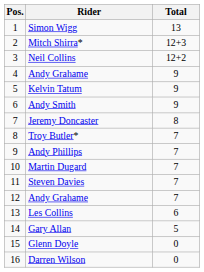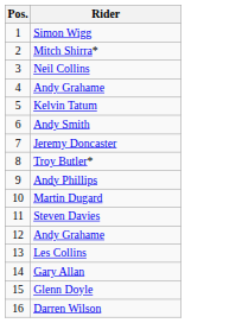- column: Total | 13 | 12+3 | 12+2 | 9 | 9 | 9 | 8 | 7 | 7 | 7 | 7 | 7 | 6 | 5 | 0 | 0
